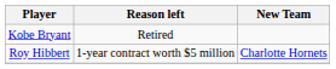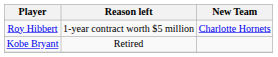rows swapped: Kobe Bryant <-> Roy Hibbert
